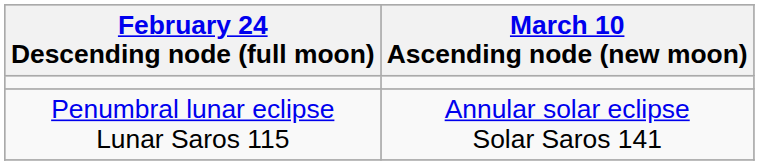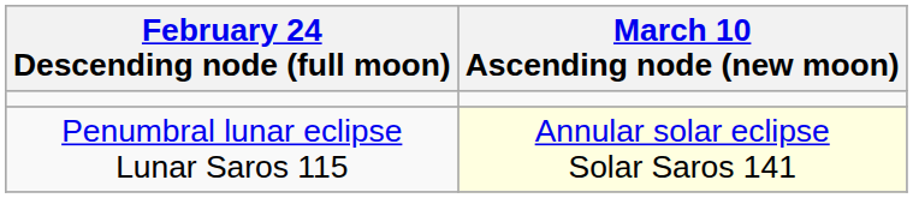Penumbral lunar eclipse Lunar Saros 115 | March 10 Ascending node (new moon): no background -> lightyellow background
